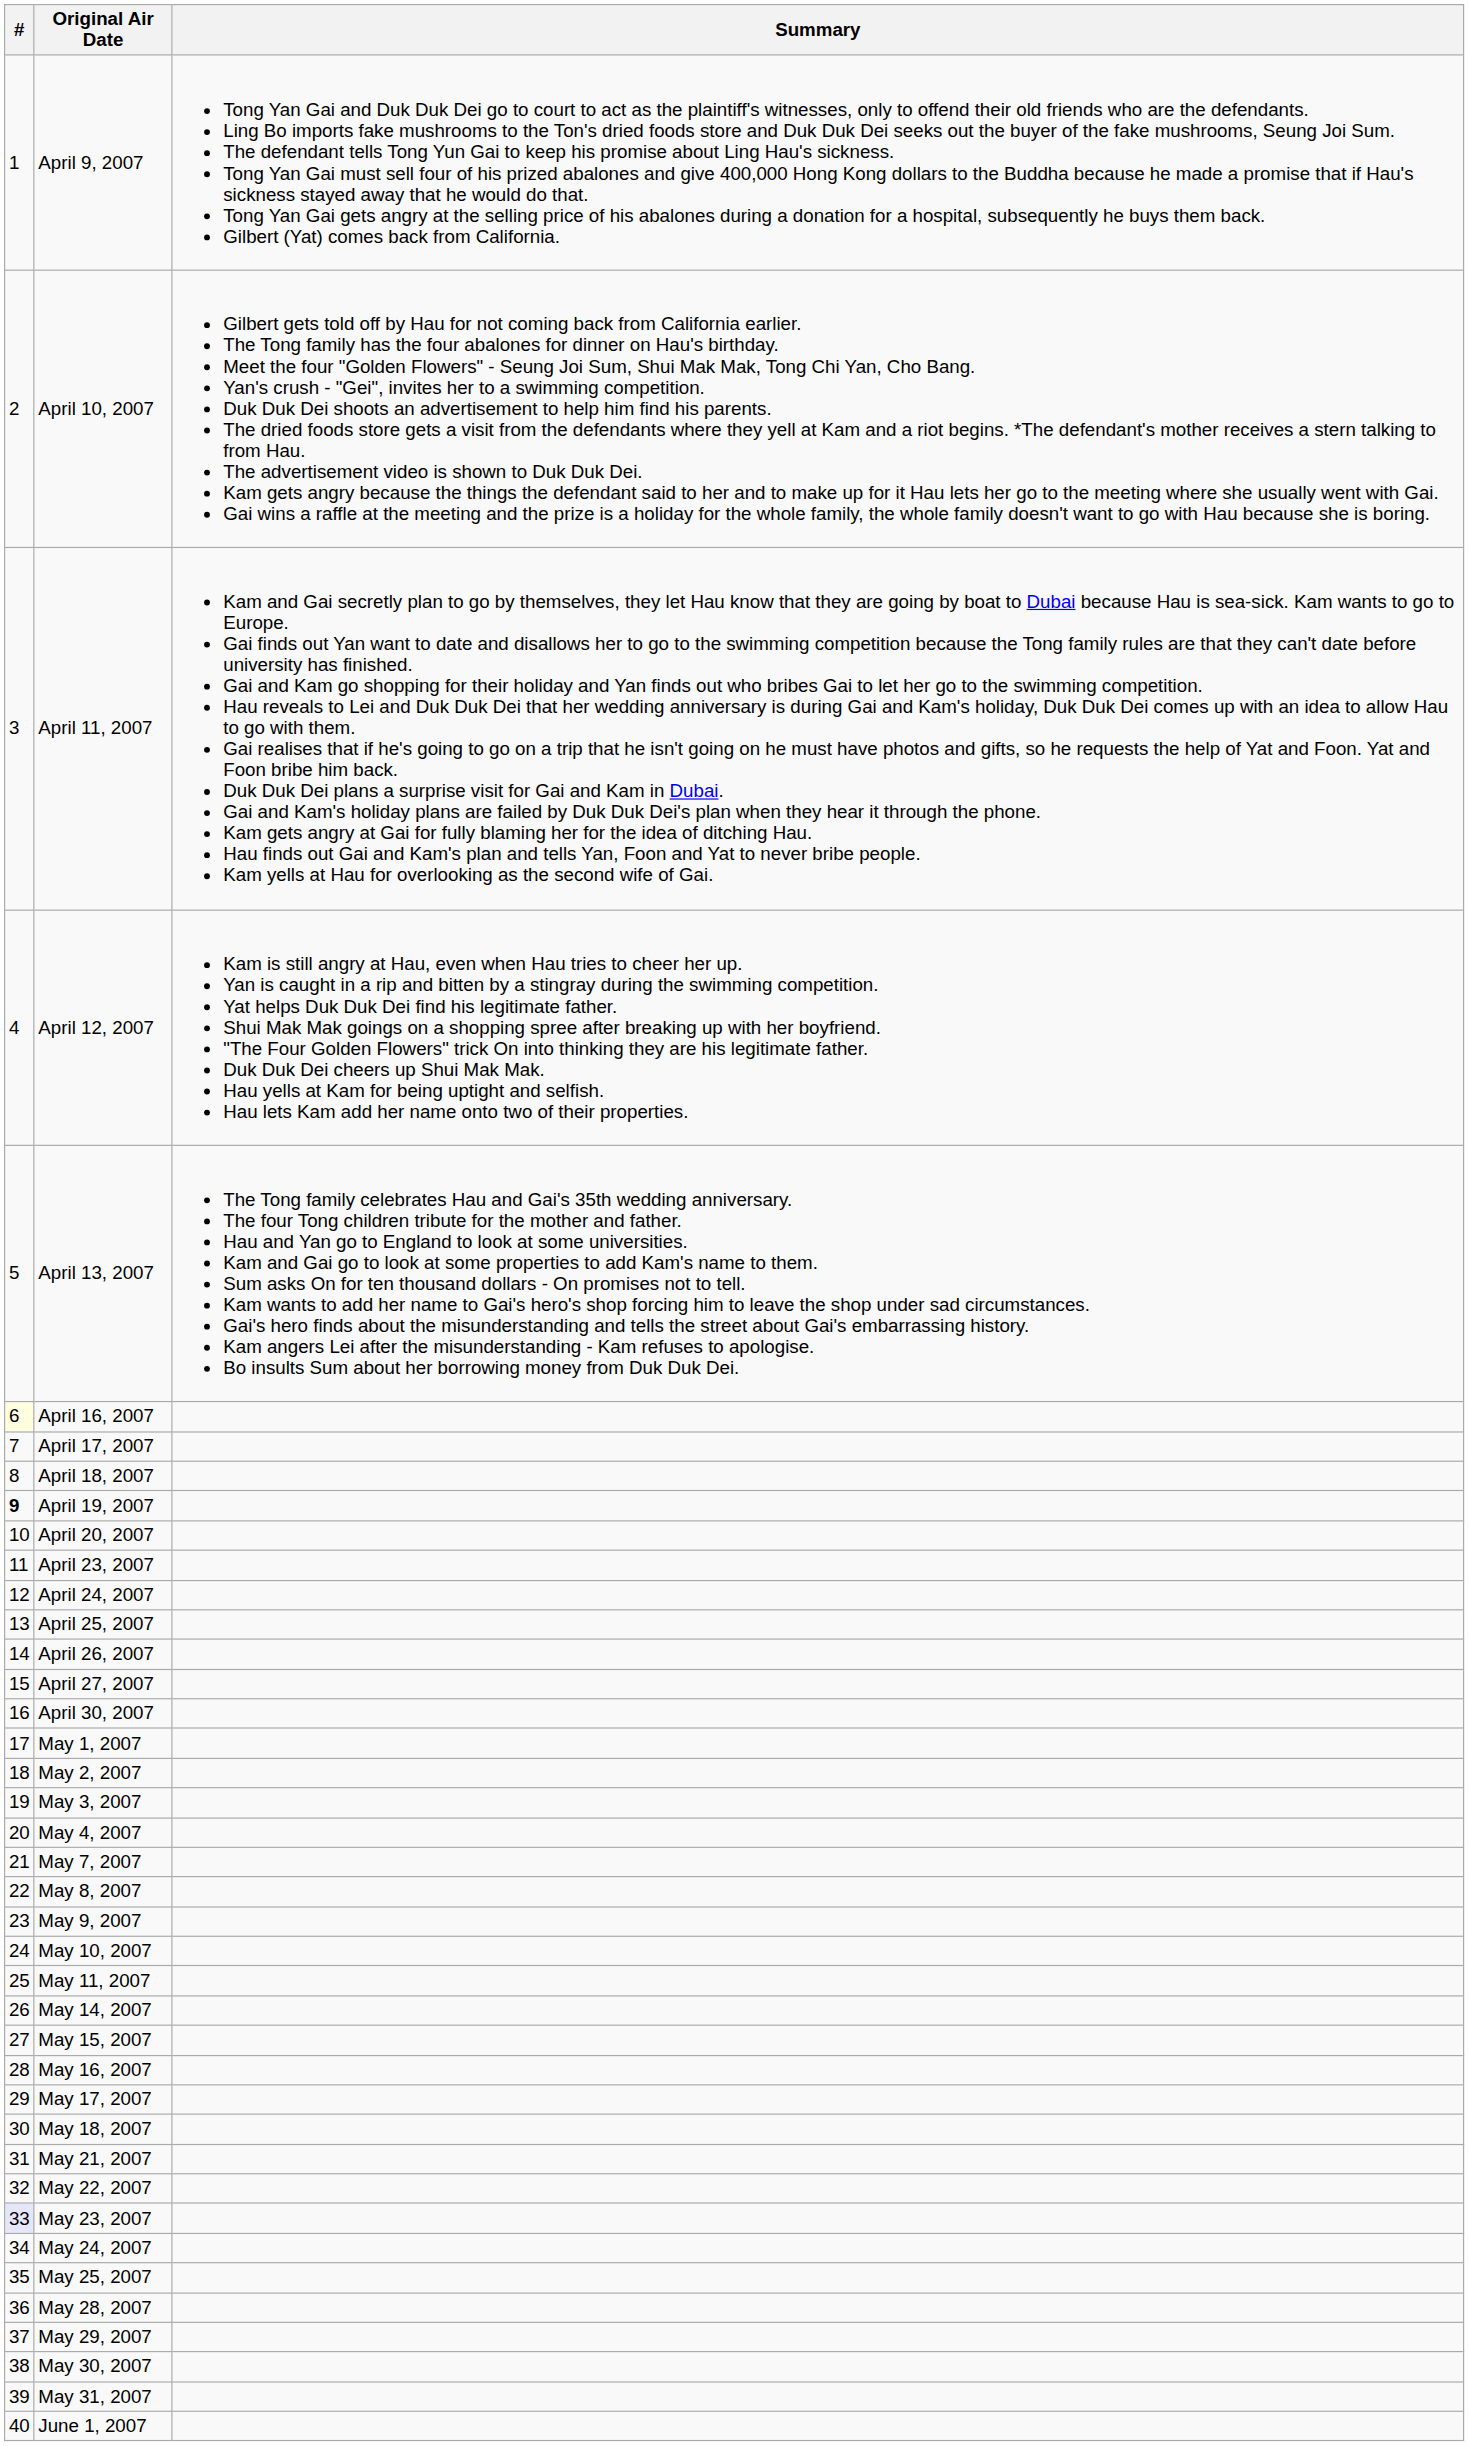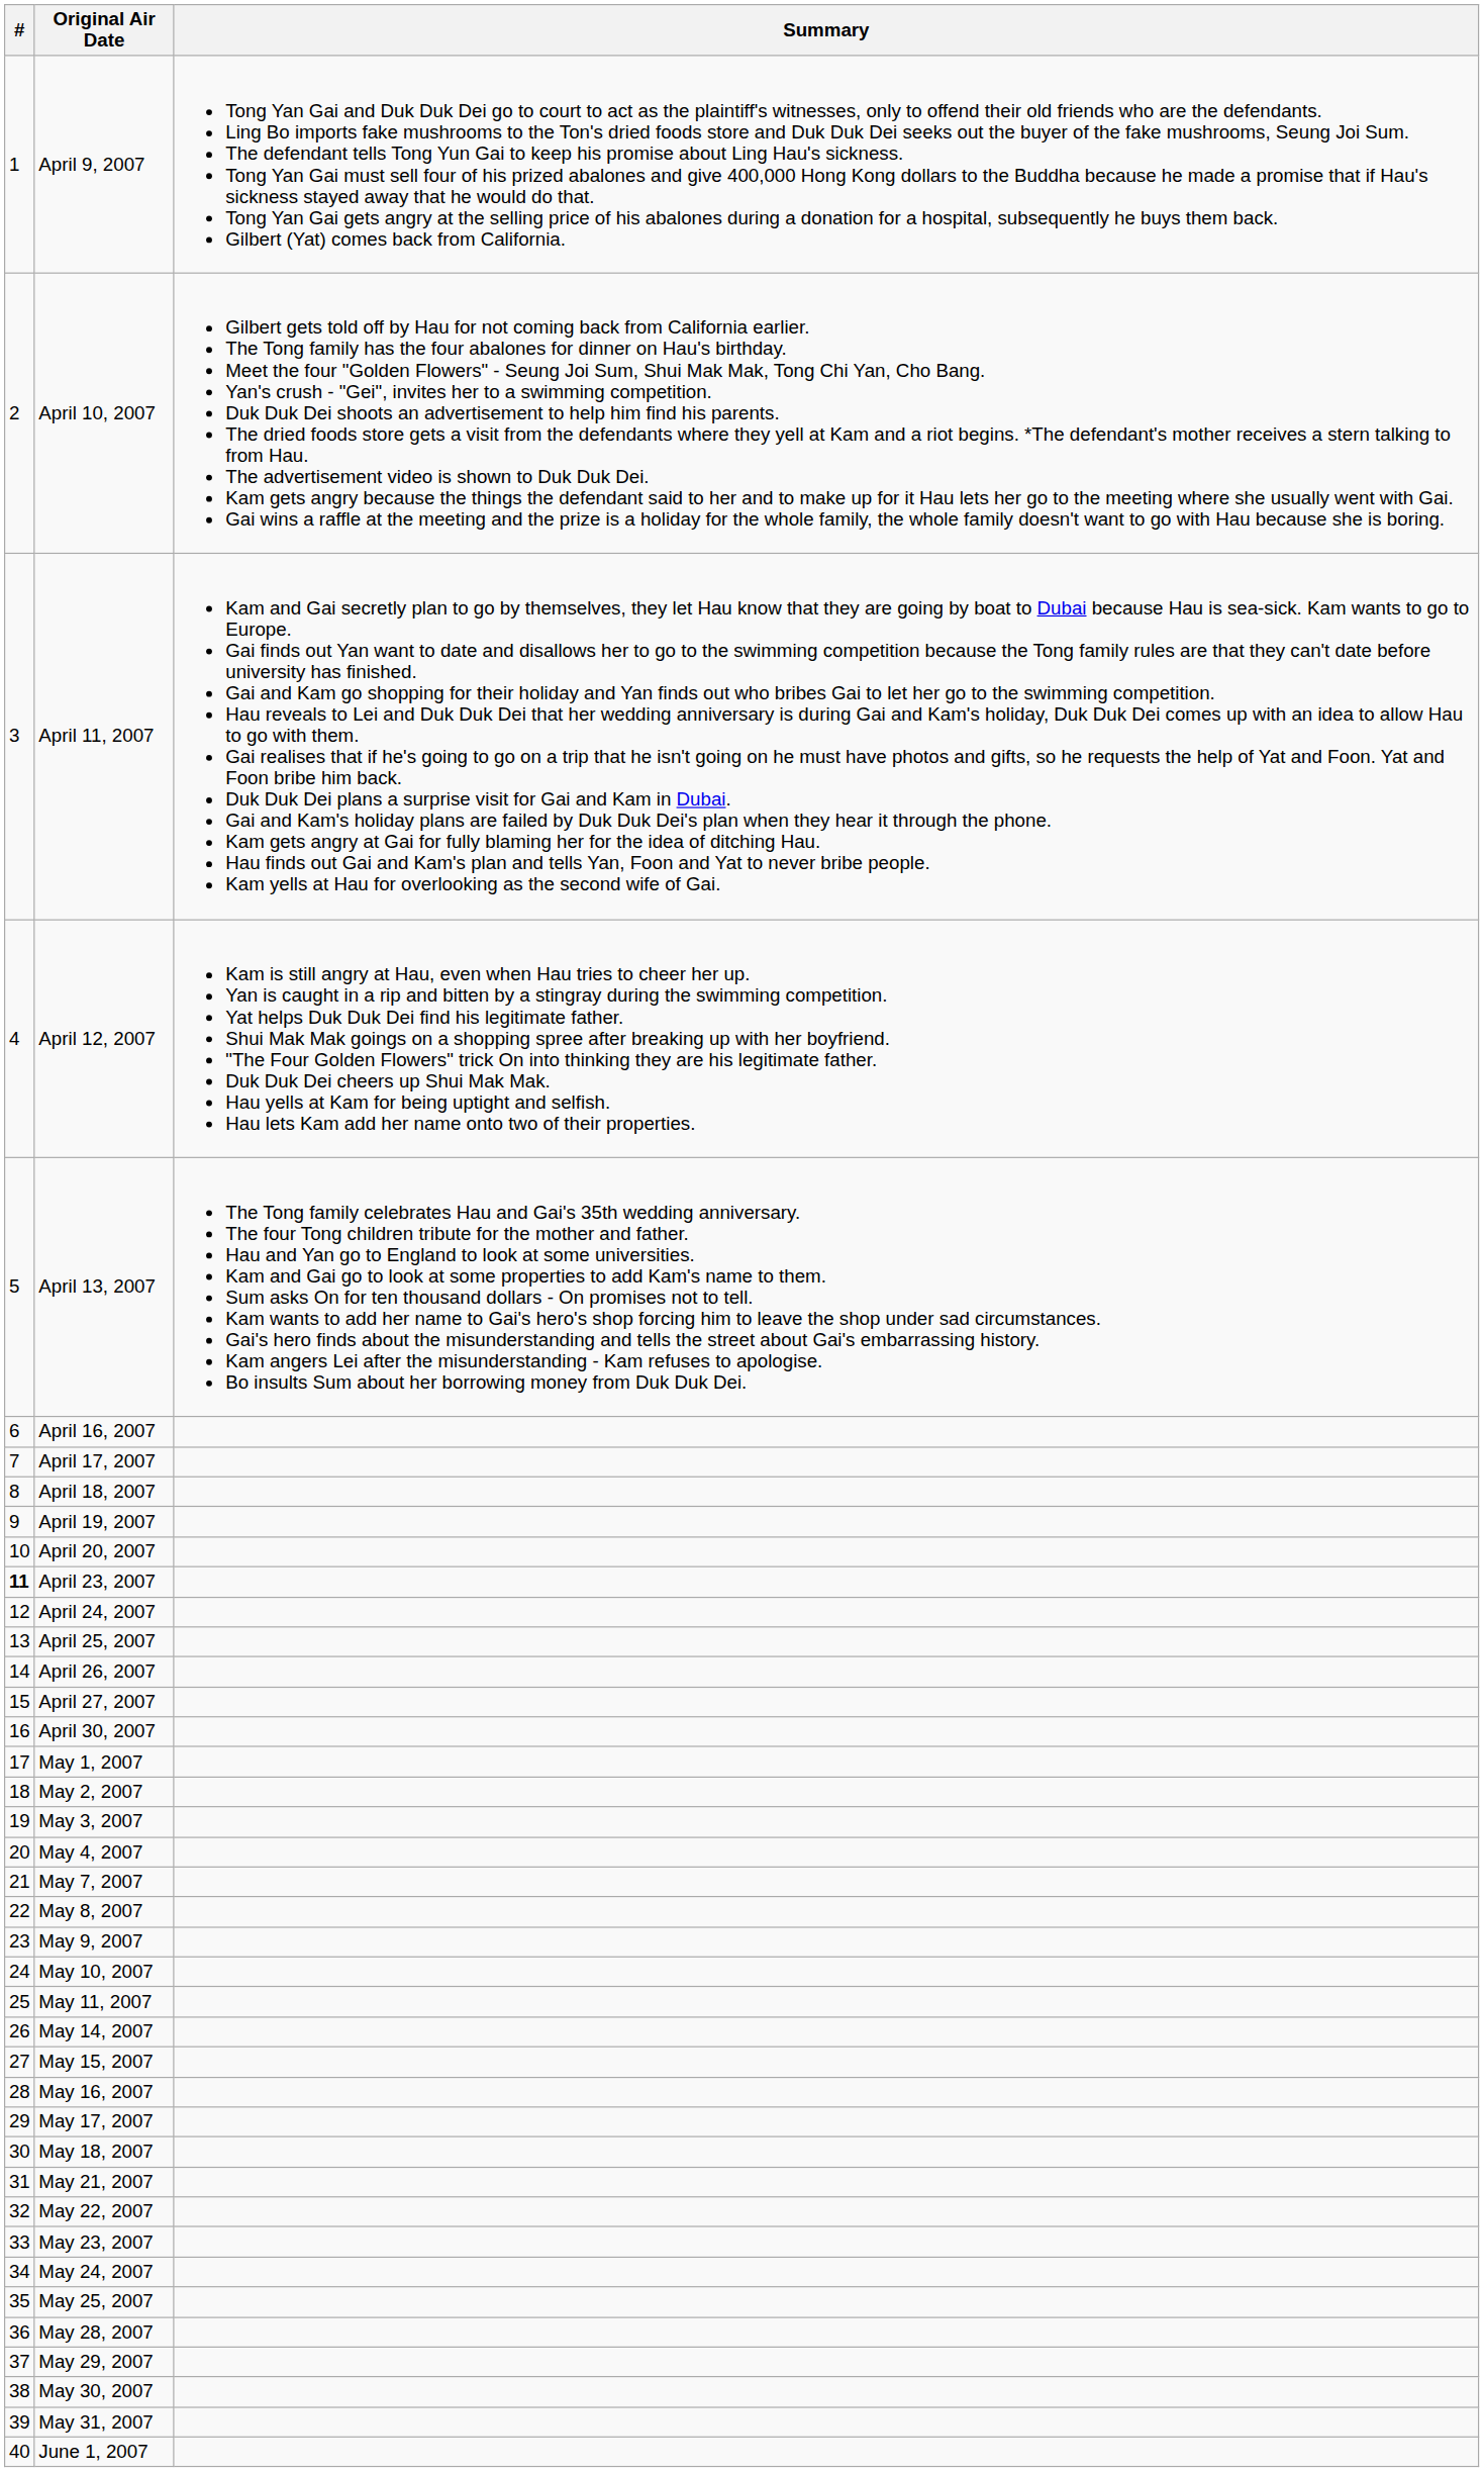April 16, 2007 | #: lightyellow background -> no background
April 19, 2007 | #: bold -> normal
April 23, 2007 | #: normal -> bold
May 23, 2007 | #: lavender background -> no background
